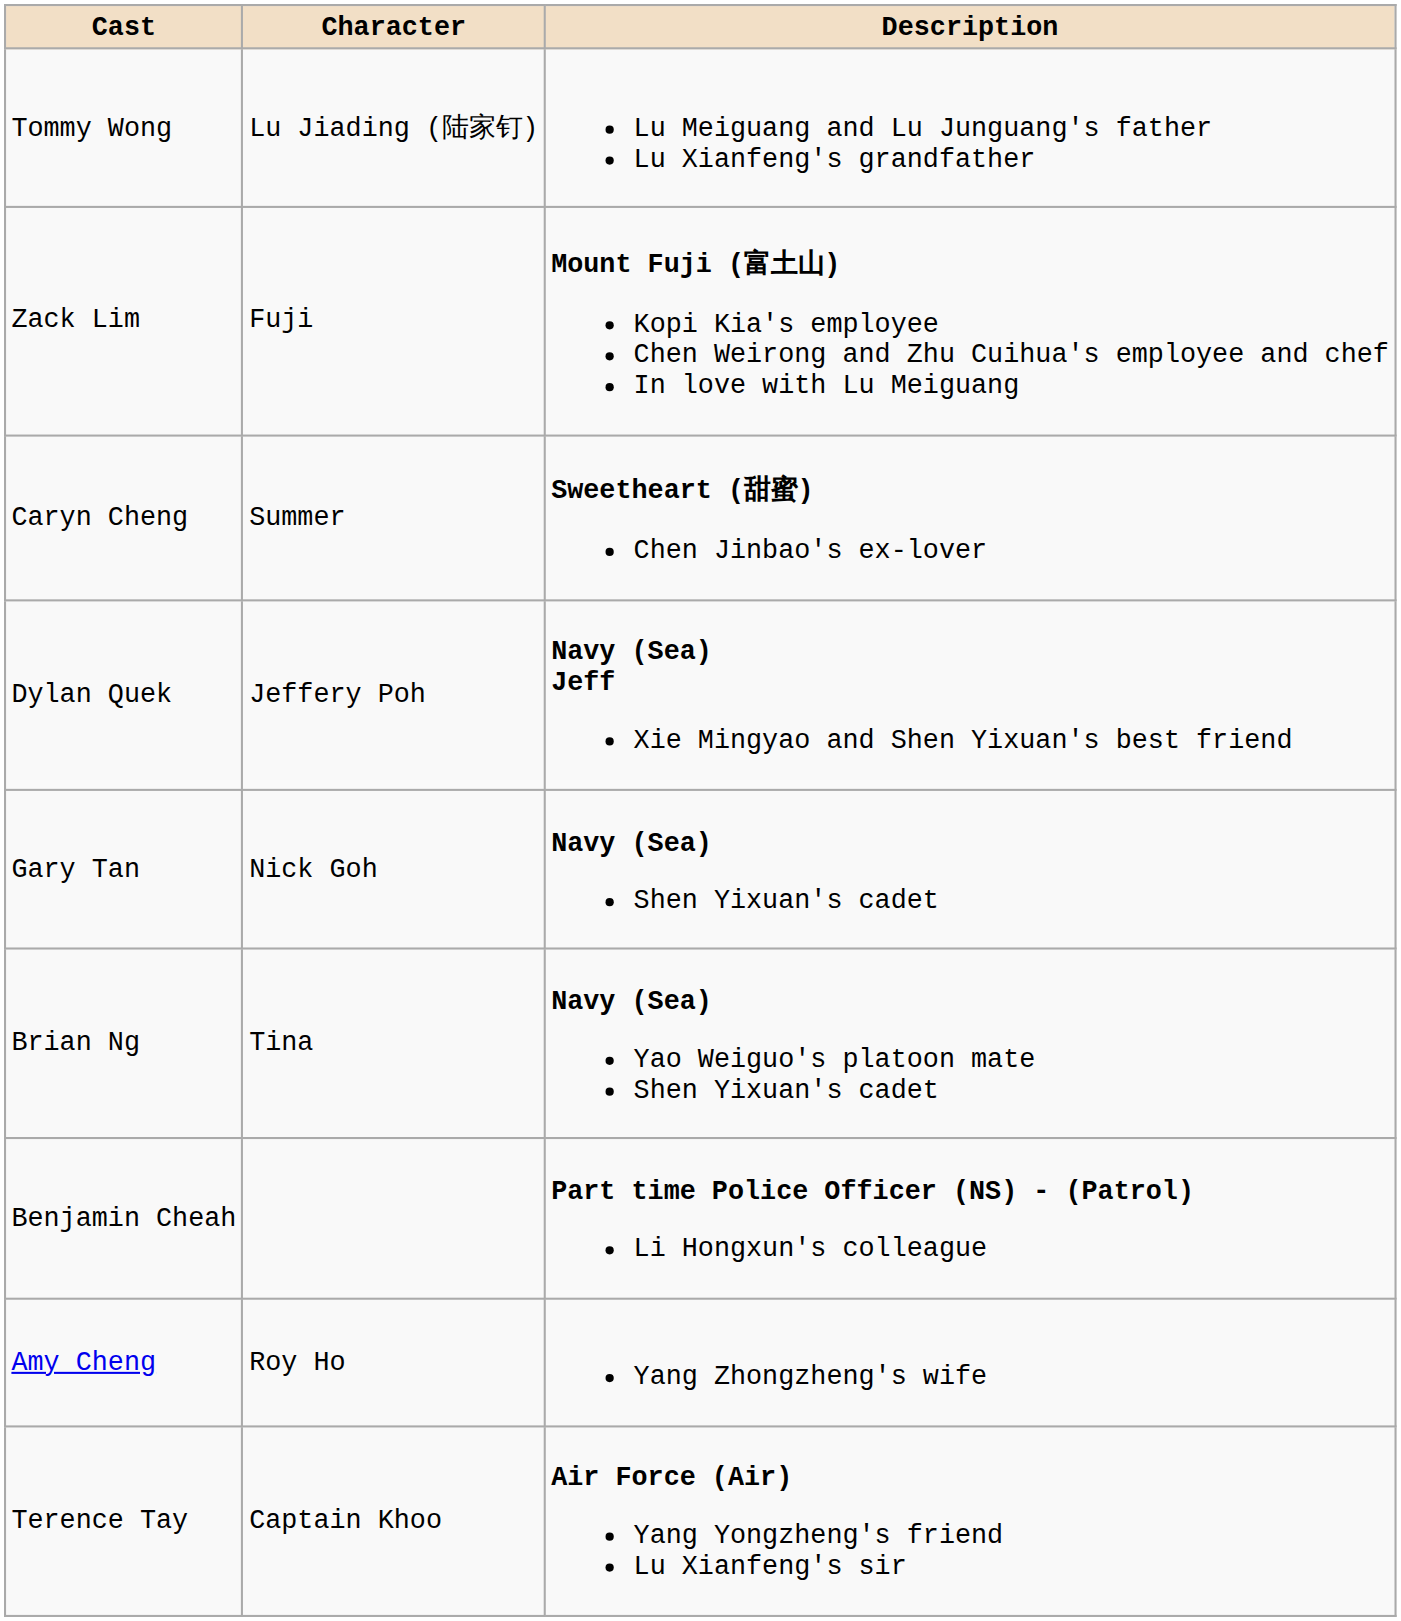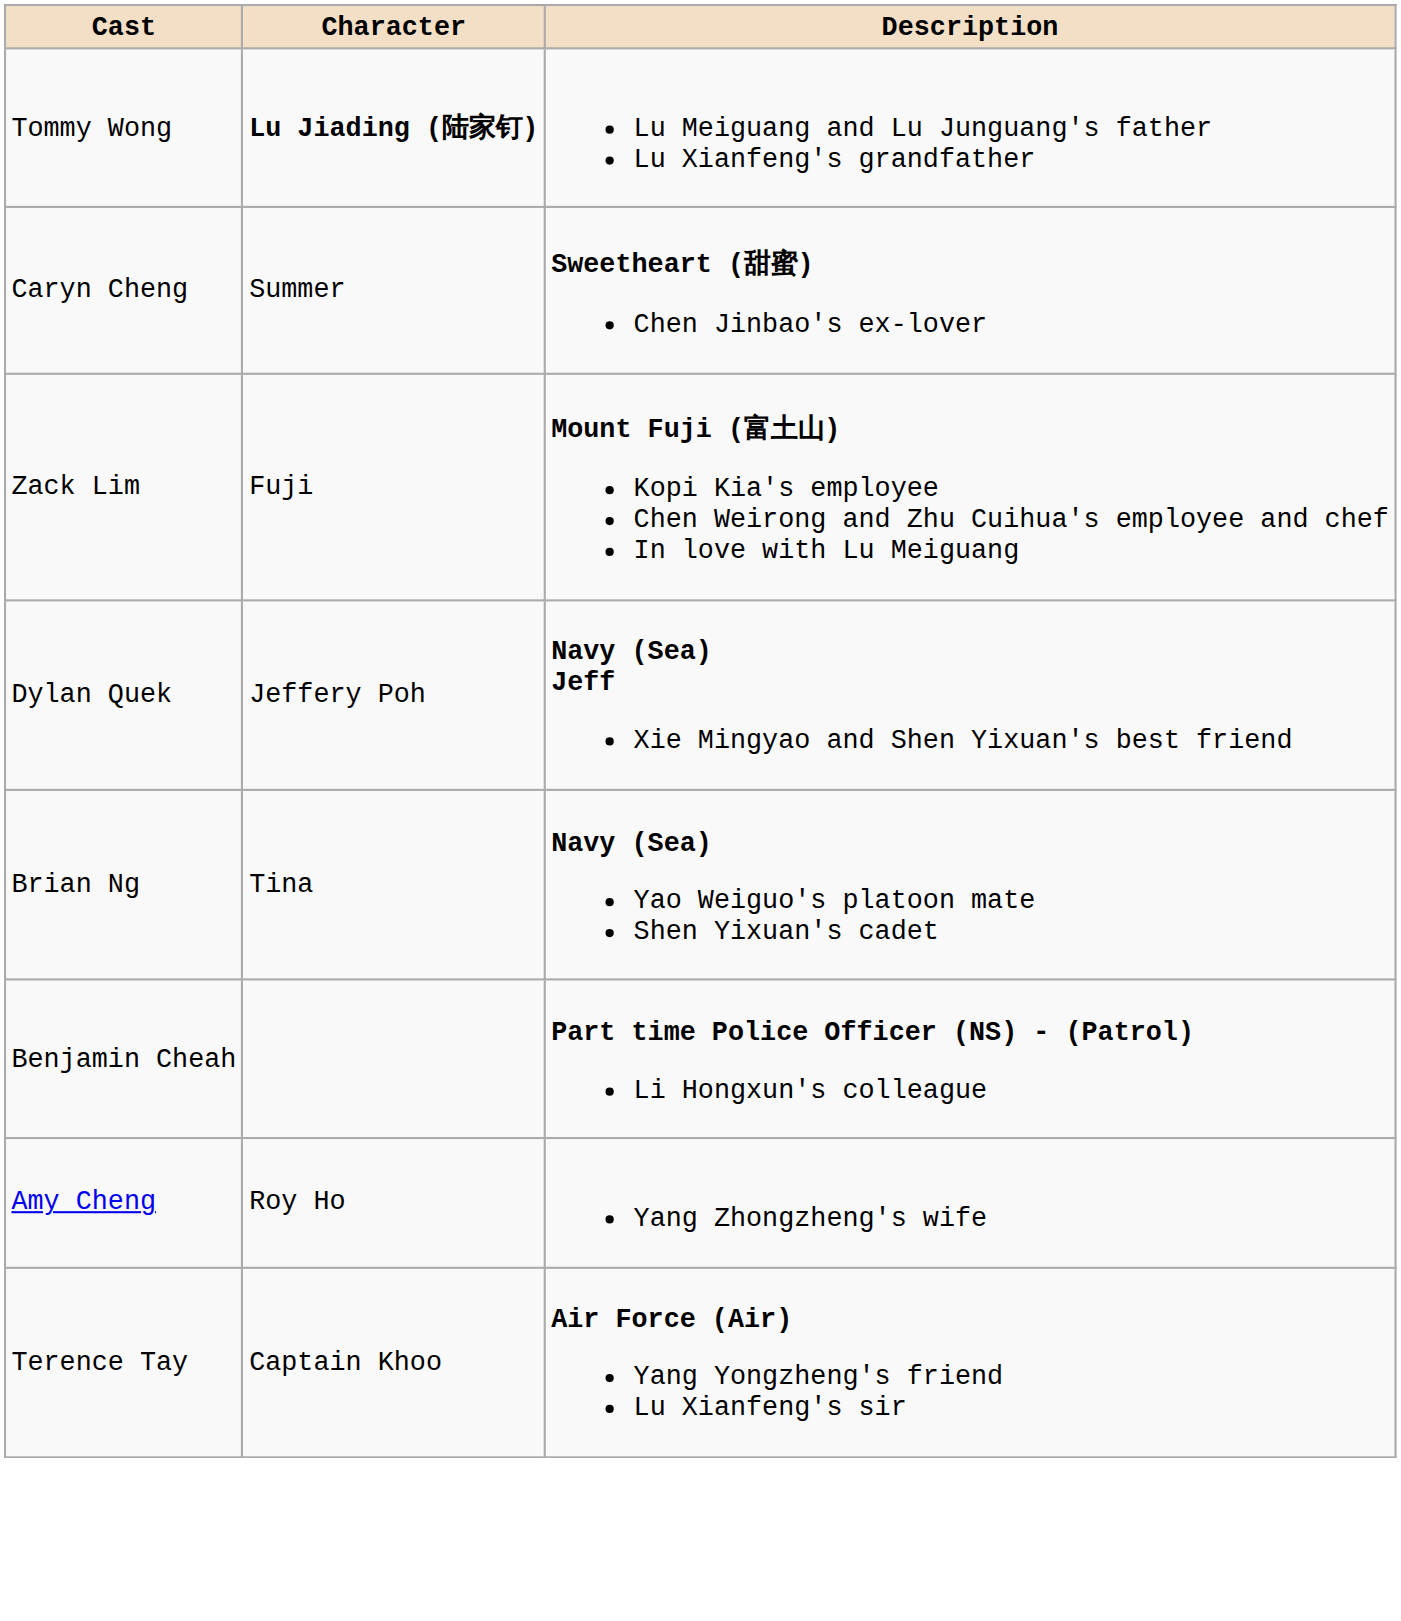Tommy Wong | Character: normal -> bold
rows swapped: Zack Lim <-> Caryn Cheng
- row: Gary Tan | Nick Goh | Navy (Sea) Shen Yixuan's cadet
